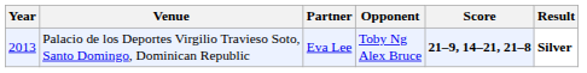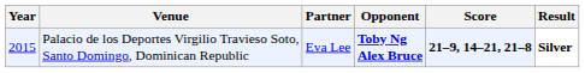row 2 | Year: 2013 -> 2015
row 2 | Opponent: normal -> bold
